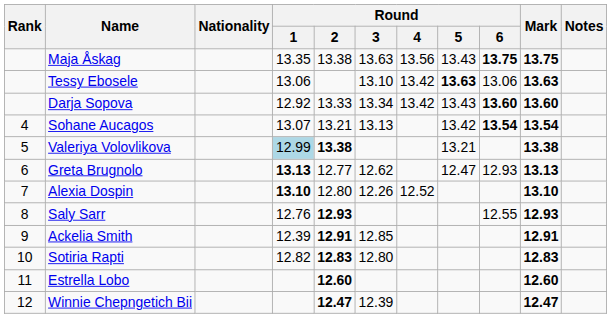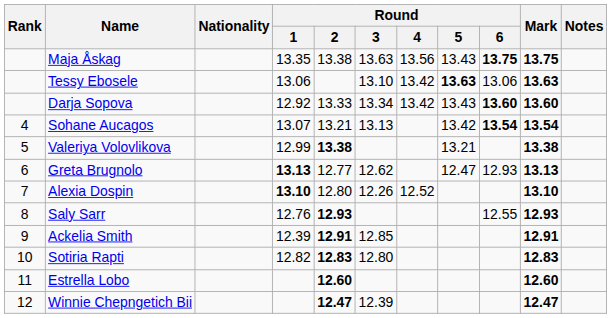Valeriya Volovlikova | Round / 1: lightblue background -> no background
